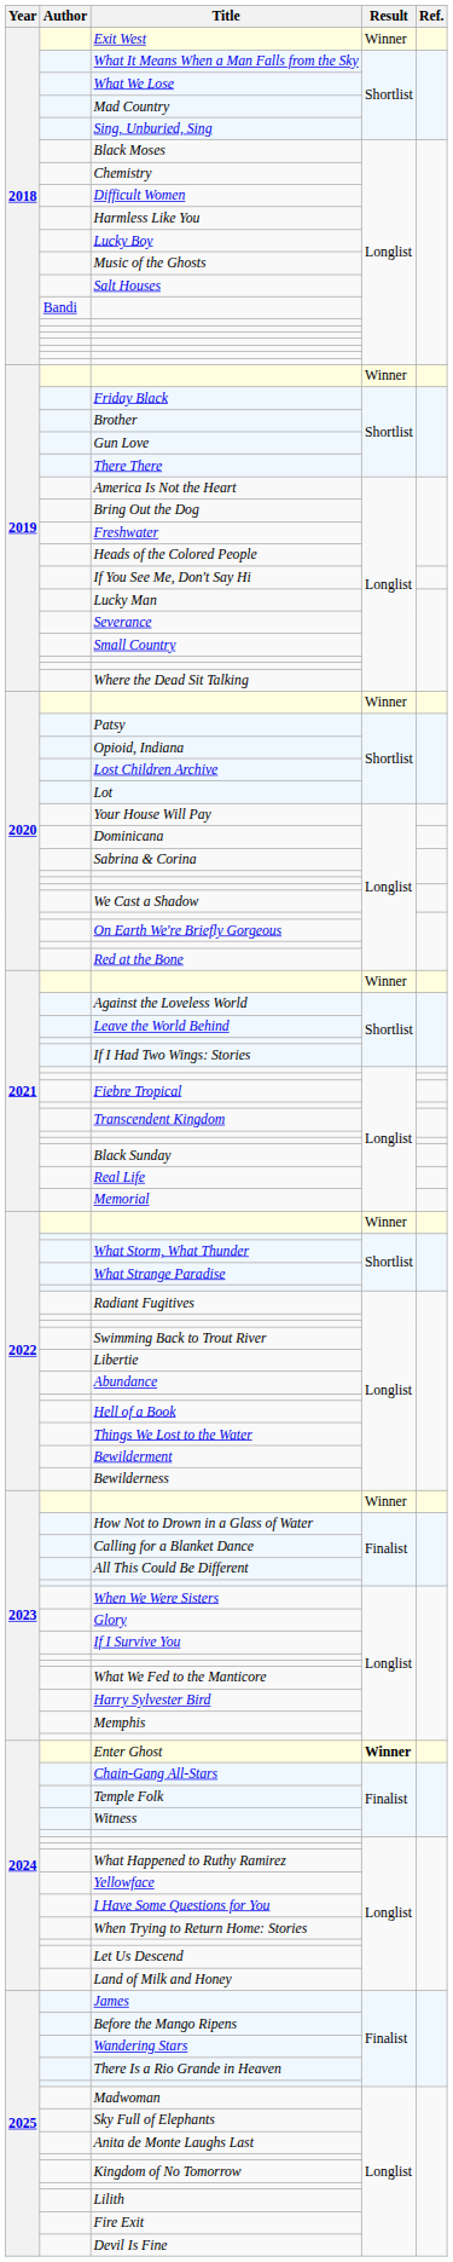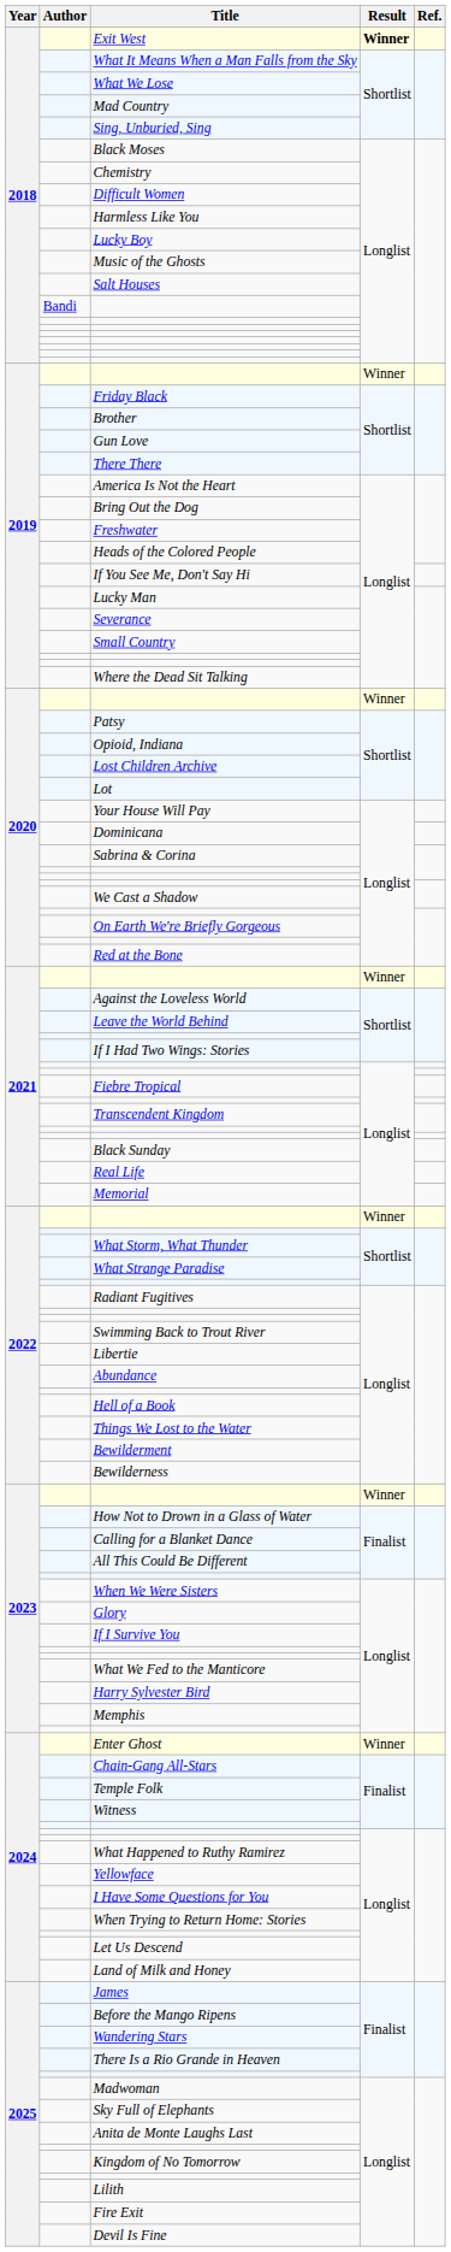Exit West | Result: normal -> bold
Enter Ghost | Result: bold -> normal
